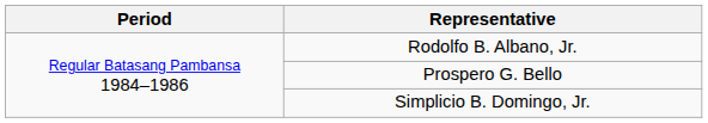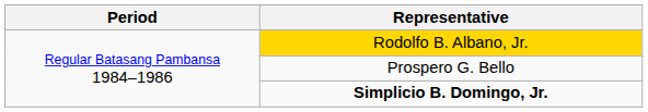Rodolfo B. Albano, Jr. | Representative: no background -> gold background
Simplicio B. Domingo, Jr. | Representative: normal -> bold
